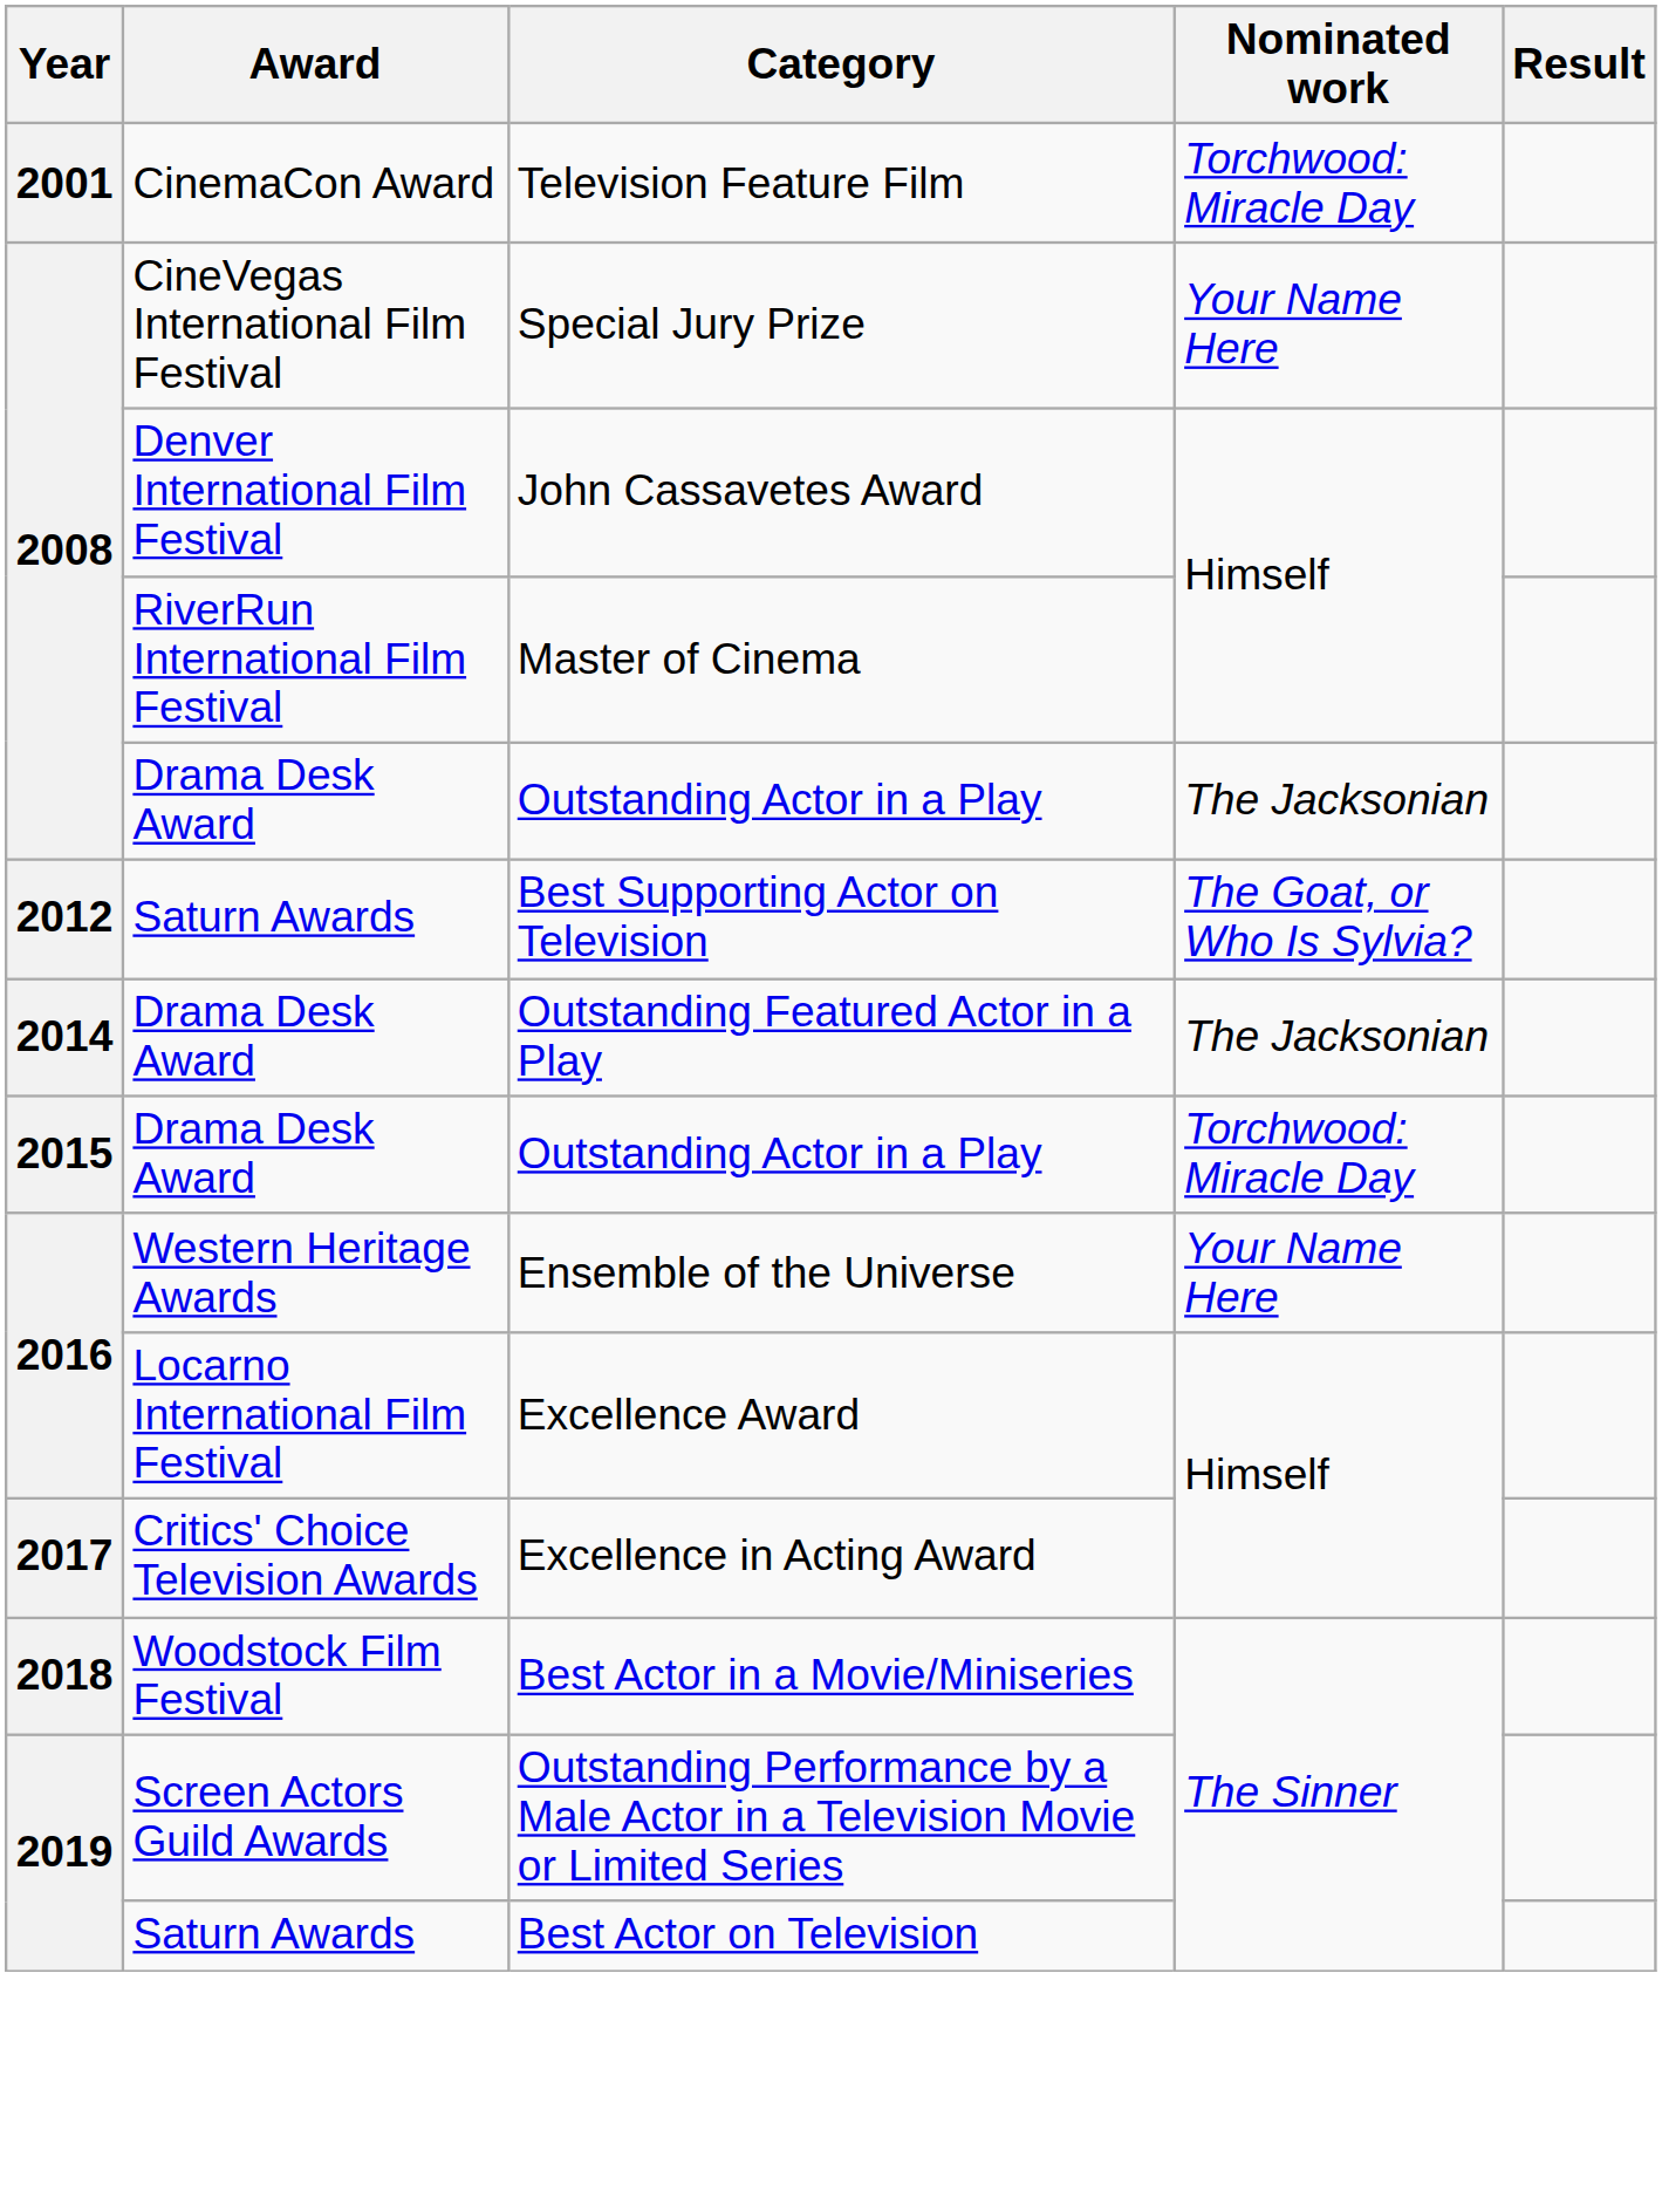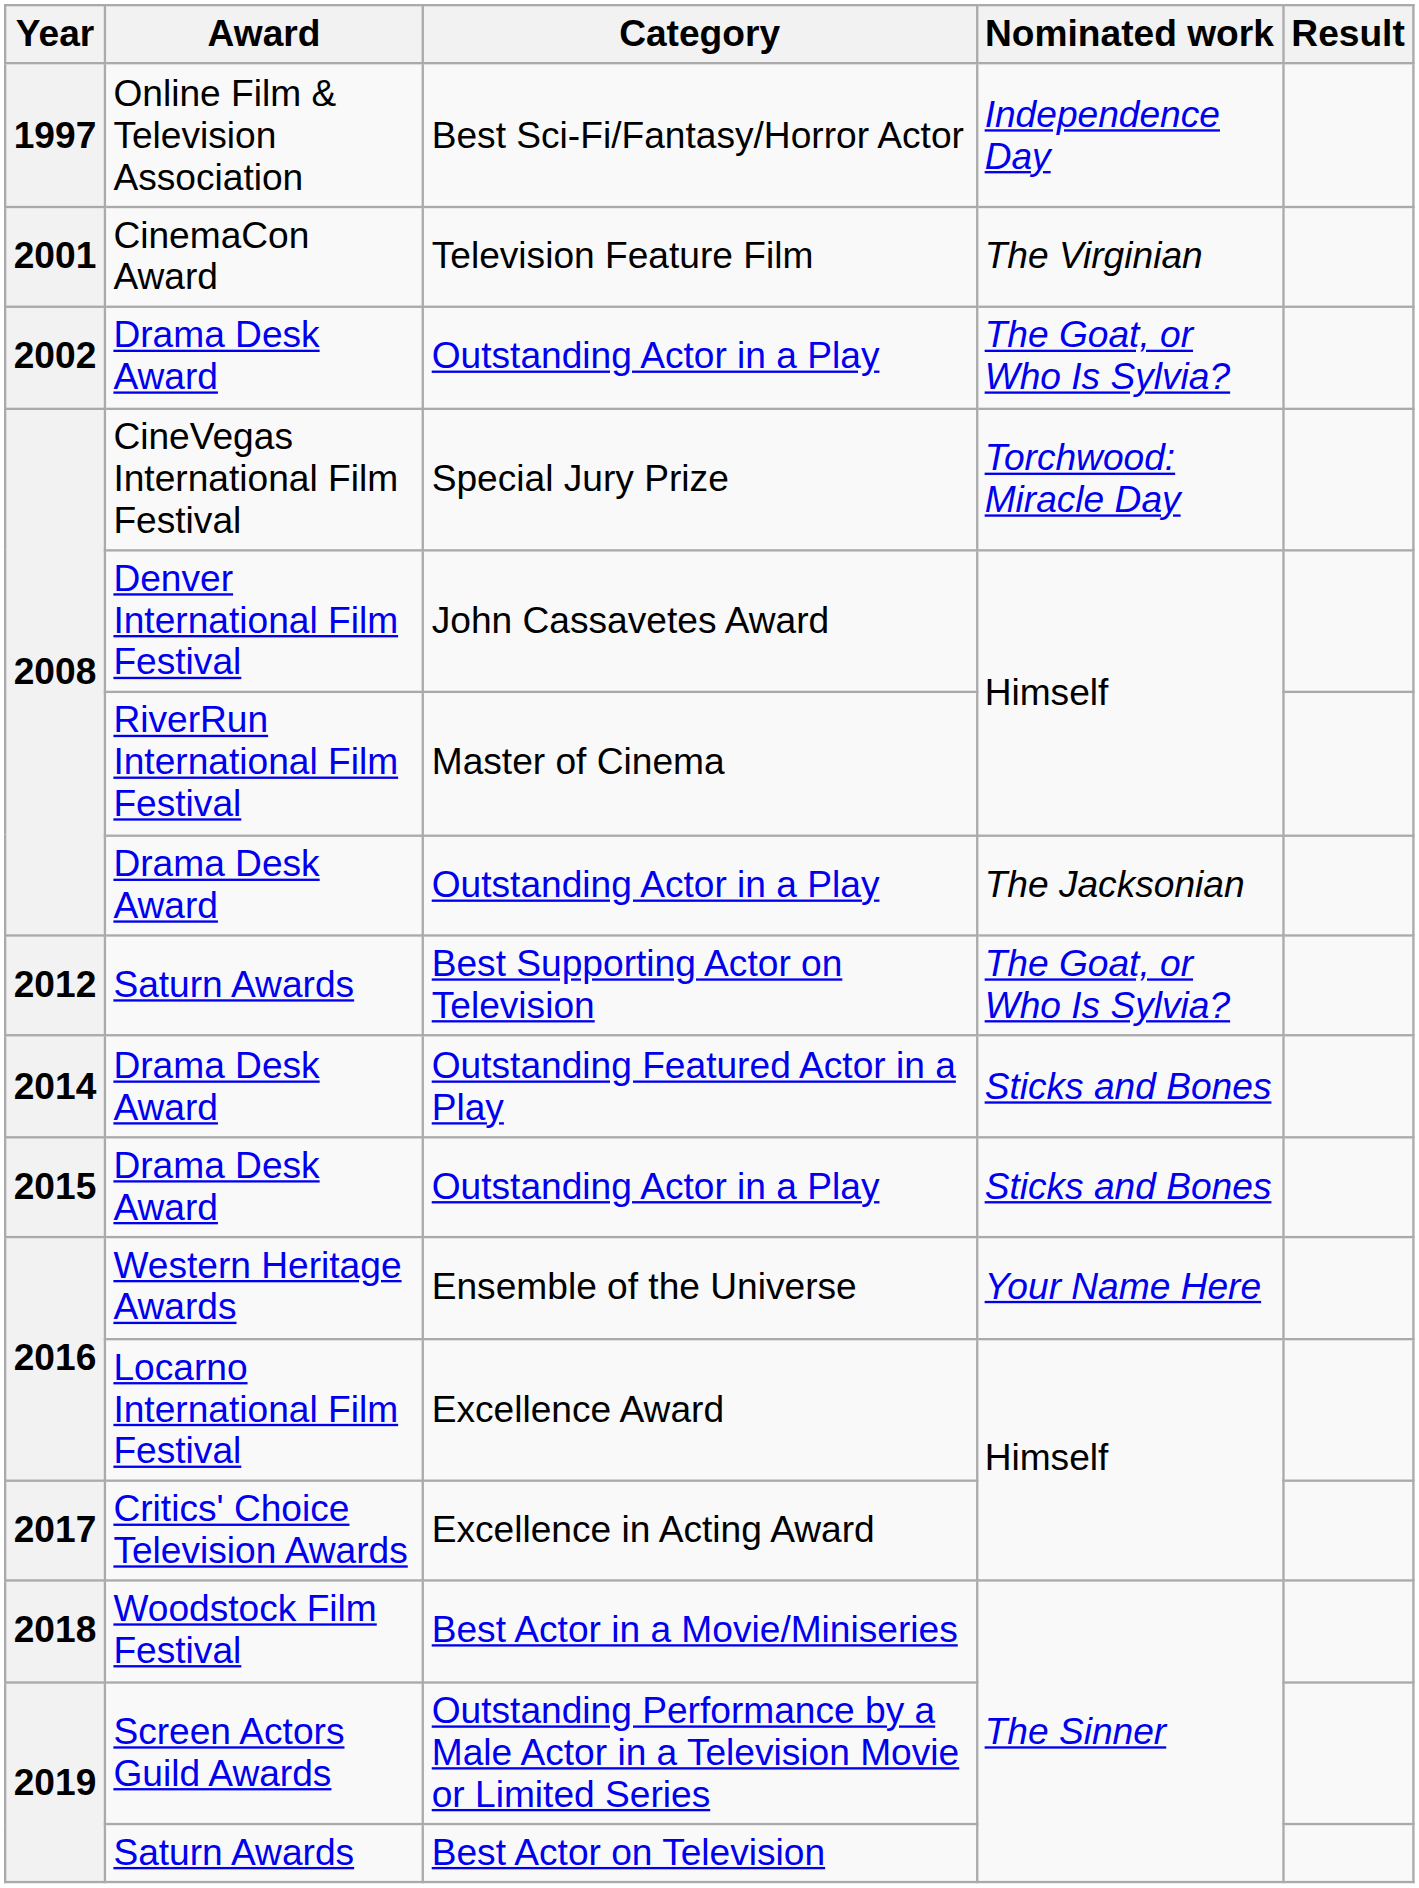+ row: 1997 | Online Film & Television Association | Best Sci-Fi/Fantasy/Horror Actor | Independence Day
Television Feature Film | Nominated work: Torchwood: Miracle Day -> The Virginian
+ row: 2002 | Drama Desk Award | Outstanding Actor in a Play | The Goat, or Who Is Sylvia?
Special Jury Prize | Nominated work: Your Name Here -> Torchwood: Miracle Day
Outstanding Featured Actor in a Play | Nominated work: The Jacksonian -> Sticks and Bones
2015 / Outstanding Actor in a Play | Nominated work: Torchwood: Miracle Day -> Sticks and Bones
